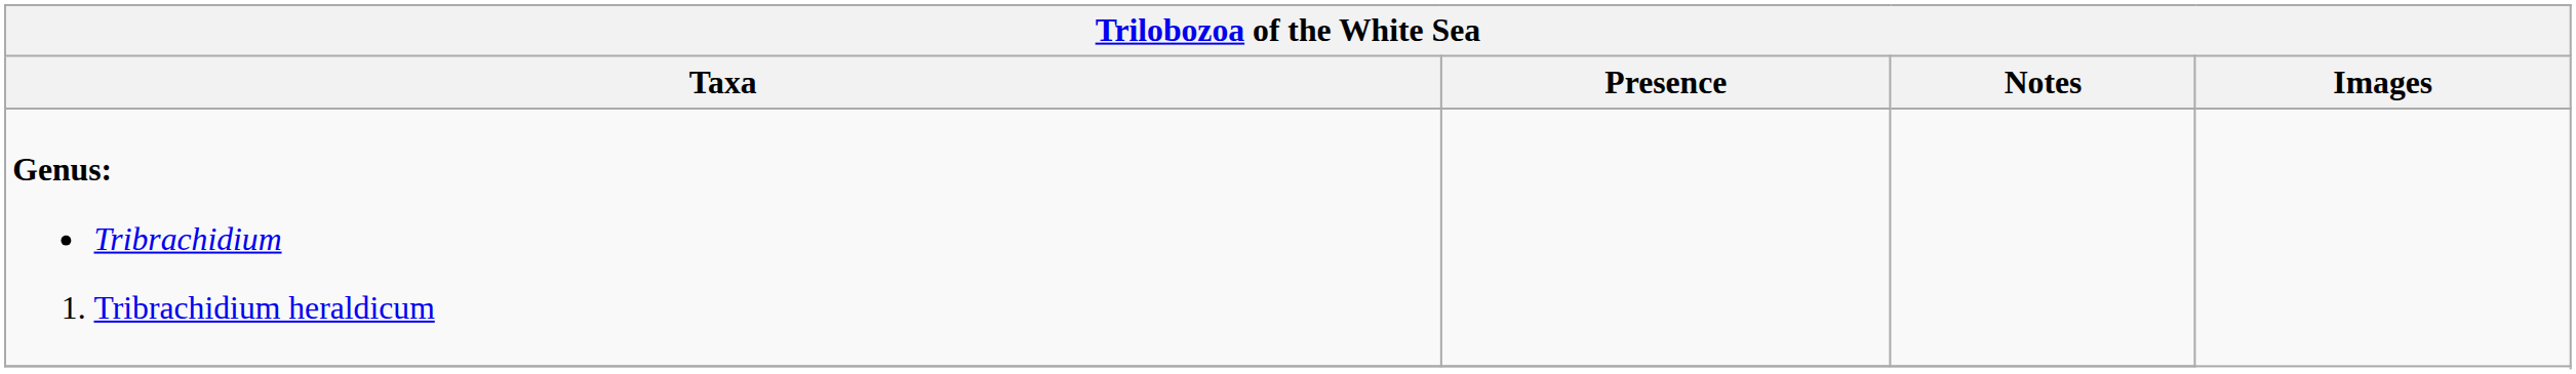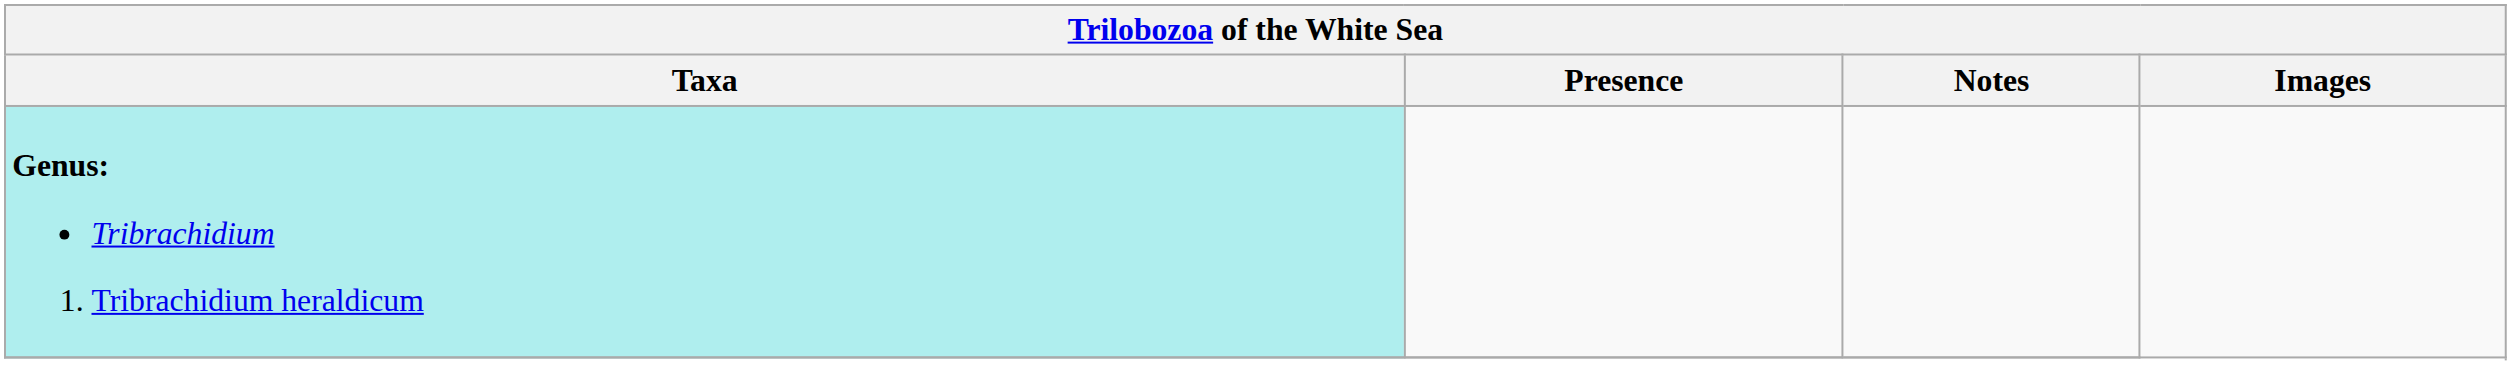Genus: Tribrachidium Tribrachidium heraldicum | Taxa: no background -> paleturquoise background
